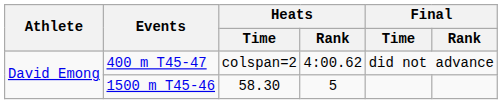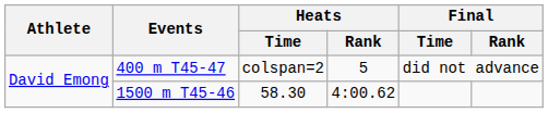400 m T45-47 | Heats / Rank: 4:00.62 -> 5
1500 m T45-46 | Heats / Rank: 5 -> 4:00.62
